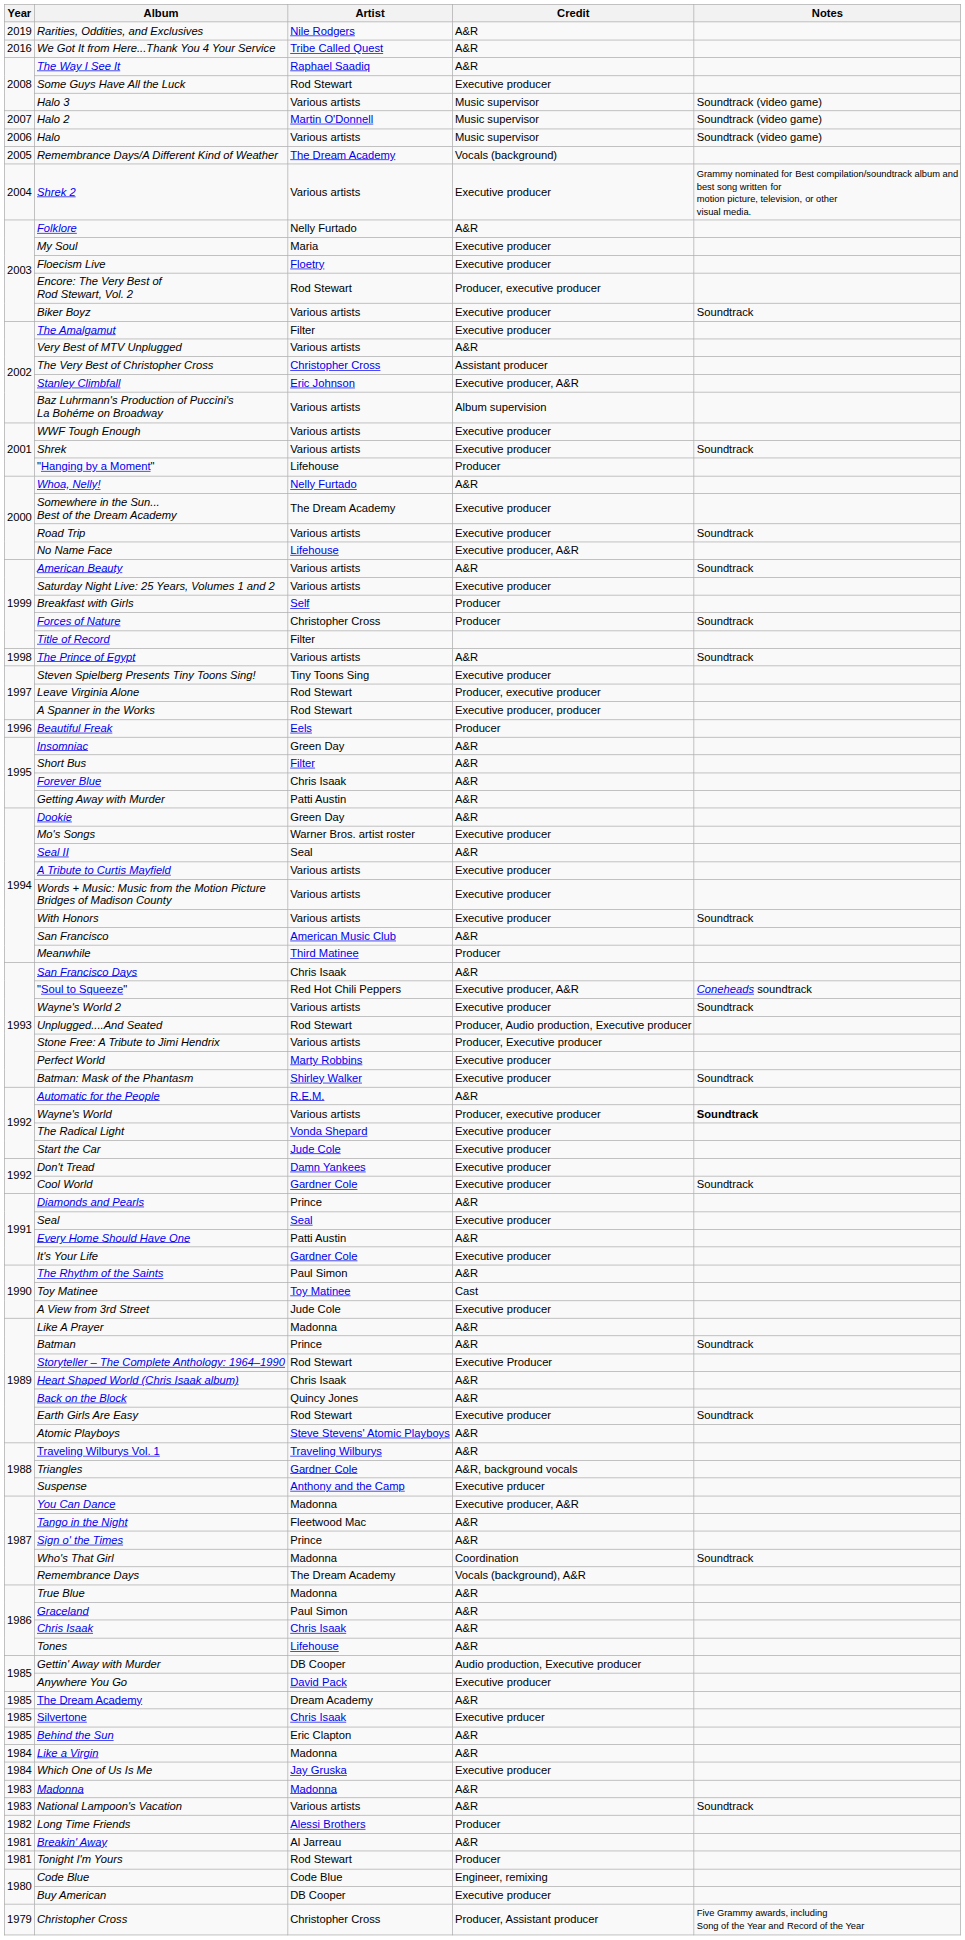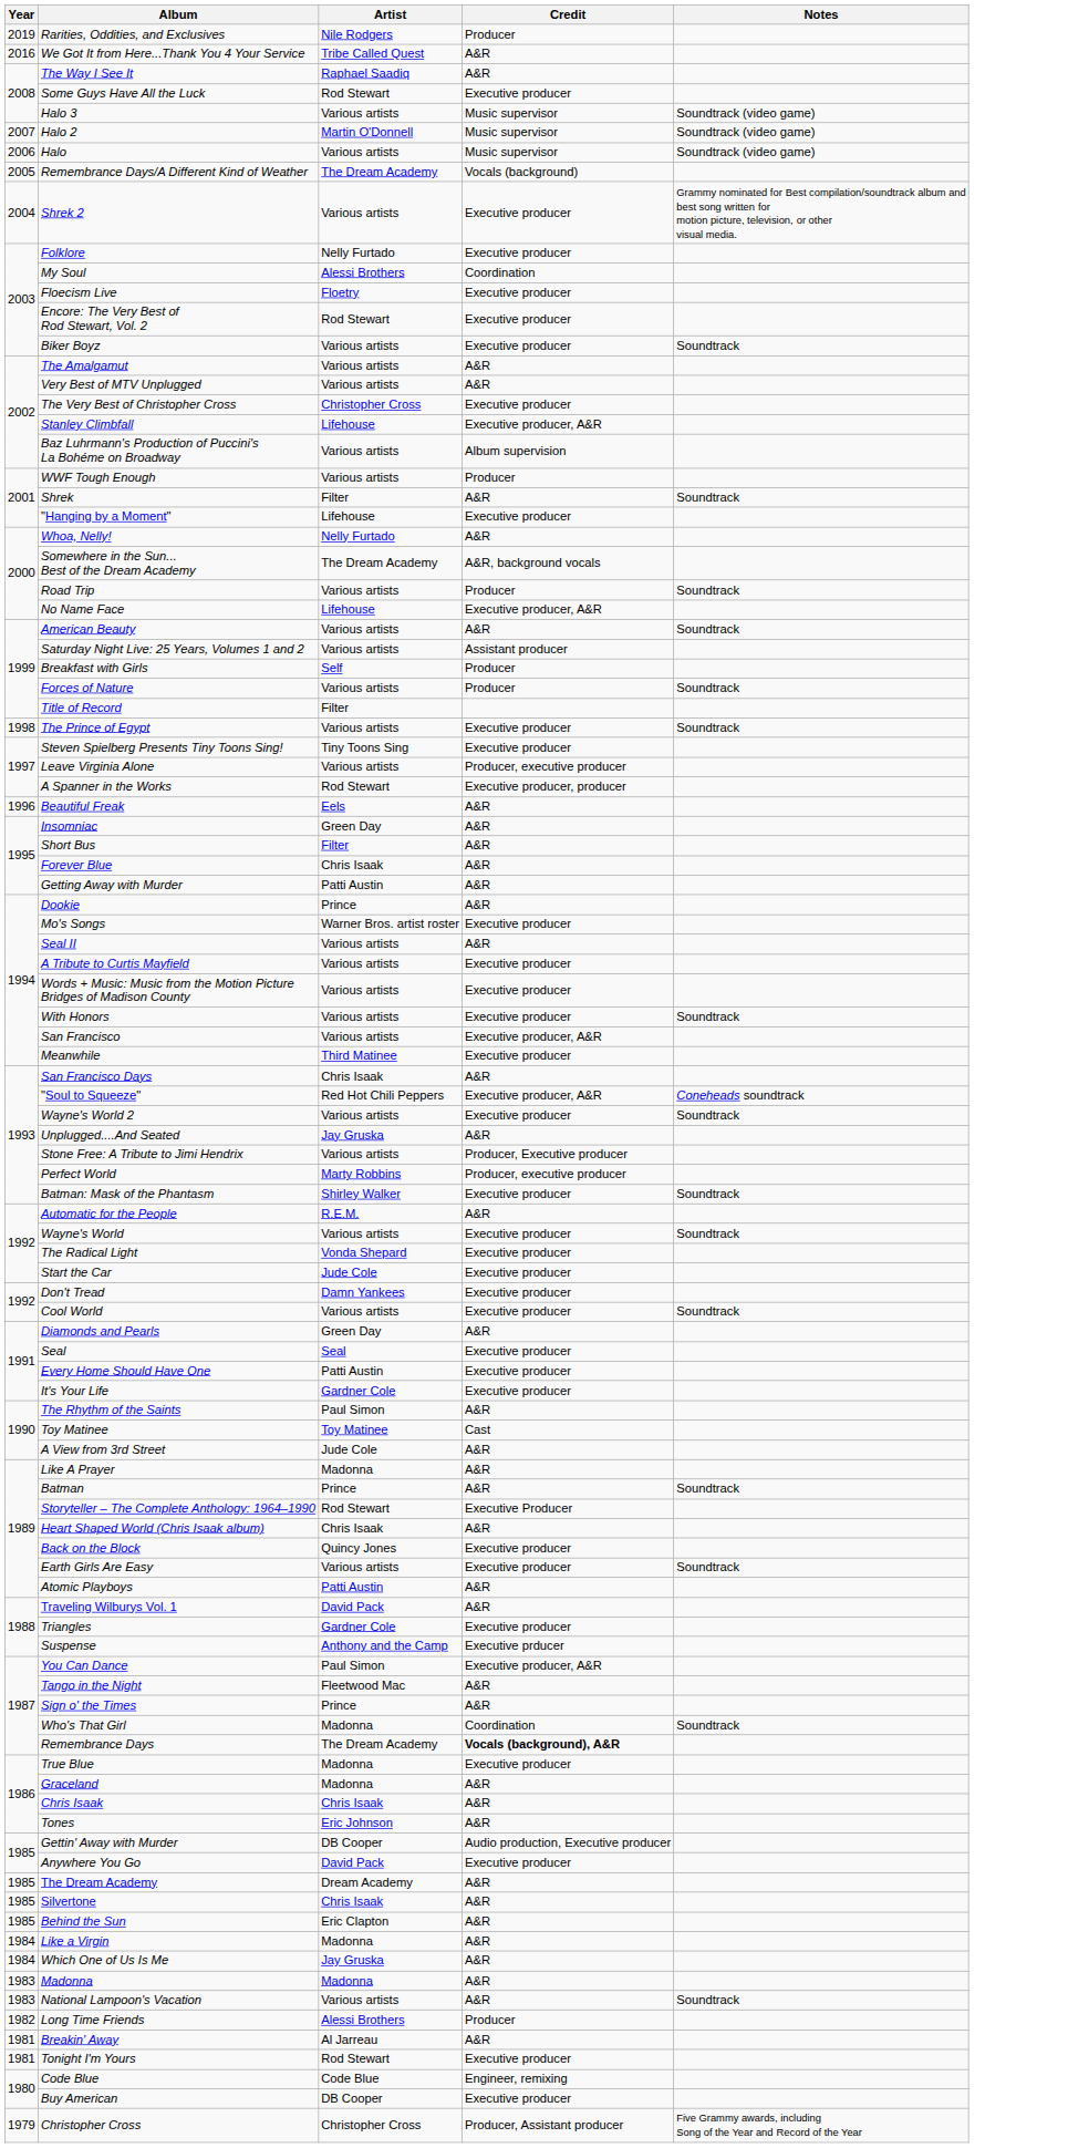Rarities, Oddities, and Exclusives | Credit: A&R -> Producer
Folklore | Credit: A&R -> Executive producer
My Soul | Artist: Maria -> Alessi Brothers
My Soul | Credit: Executive producer -> Coordination
Encore: The Very Best of Rod Stewart, Vol. 2 | Credit: Producer, executive producer -> Executive producer
The Amalgamut | Artist: Filter -> Various artists
The Amalgamut | Credit: Executive producer -> A&R
The Very Best of Christopher Cross | Credit: Assistant producer -> Executive producer
Stanley Climbfall | Artist: Eric Johnson -> Lifehouse
WWF Tough Enough | Credit: Executive producer -> Producer
Shrek | Artist: Various artists -> Filter
Shrek | Credit: Executive producer -> A&R
"Hanging by a Moment" | Credit: Producer -> Executive producer
Somewhere in the Sun... Best of the Dream Academy | Credit: Executive producer -> A&R, background vocals
Road Trip | Credit: Executive producer -> Producer
Saturday Night Live: 25 Years, Volumes 1 and 2 | Credit: Executive producer -> Assistant producer
Forces of Nature | Artist: Christopher Cross -> Various artists
The Prince of Egypt | Credit: A&R -> Executive producer
Leave Virginia Alone | Artist: Rod Stewart -> Various artists
Beautiful Freak | Credit: Producer -> A&R
Dookie | Artist: Green Day -> Prince
Seal II | Artist: Seal -> Various artists
San Francisco | Artist: American Music Club -> Various artists
San Francisco | Credit: A&R -> Executive producer, A&R
Meanwhile | Credit: Producer -> Executive producer
Unplugged....And Seated | Artist: Rod Stewart -> Jay Gruska
Unplugged....And Seated | Credit: Producer, Audio production, Executive producer -> A&R
Perfect World | Credit: Executive producer -> Producer, executive producer
Wayne's World | Credit: Producer, executive producer -> Executive producer
Wayne's World | Notes: bold -> normal
Cool World | Artist: Gardner Cole -> Various artists
Diamonds and Pearls | Artist: Prince -> Green Day
Every Home Should Have One | Credit: A&R -> Executive producer
A View from 3rd Street | Credit: Executive producer -> A&R
Back on the Block | Credit: A&R -> Executive producer
Earth Girls Are Easy | Artist: Rod Stewart -> Various artists
Atomic Playboys | Artist: Steve Stevens' Atomic Playboys -> Patti Austin
Traveling Wilburys Vol. 1 | Artist: Traveling Wilburys -> David Pack
Triangles | Credit: A&R, background vocals -> Executive producer
You Can Dance | Artist: Madonna -> Paul Simon
Remembrance Days | Credit: normal -> bold
True Blue | Credit: A&R -> Executive producer
Graceland | Artist: Paul Simon -> Madonna
Tones | Artist: Lifehouse -> Eric Johnson
Silvertone | Credit: Executive prducer -> A&R
Which One of Us Is Me | Credit: Executive producer -> A&R
Tonight I'm Yours | Credit: Producer -> Executive producer
